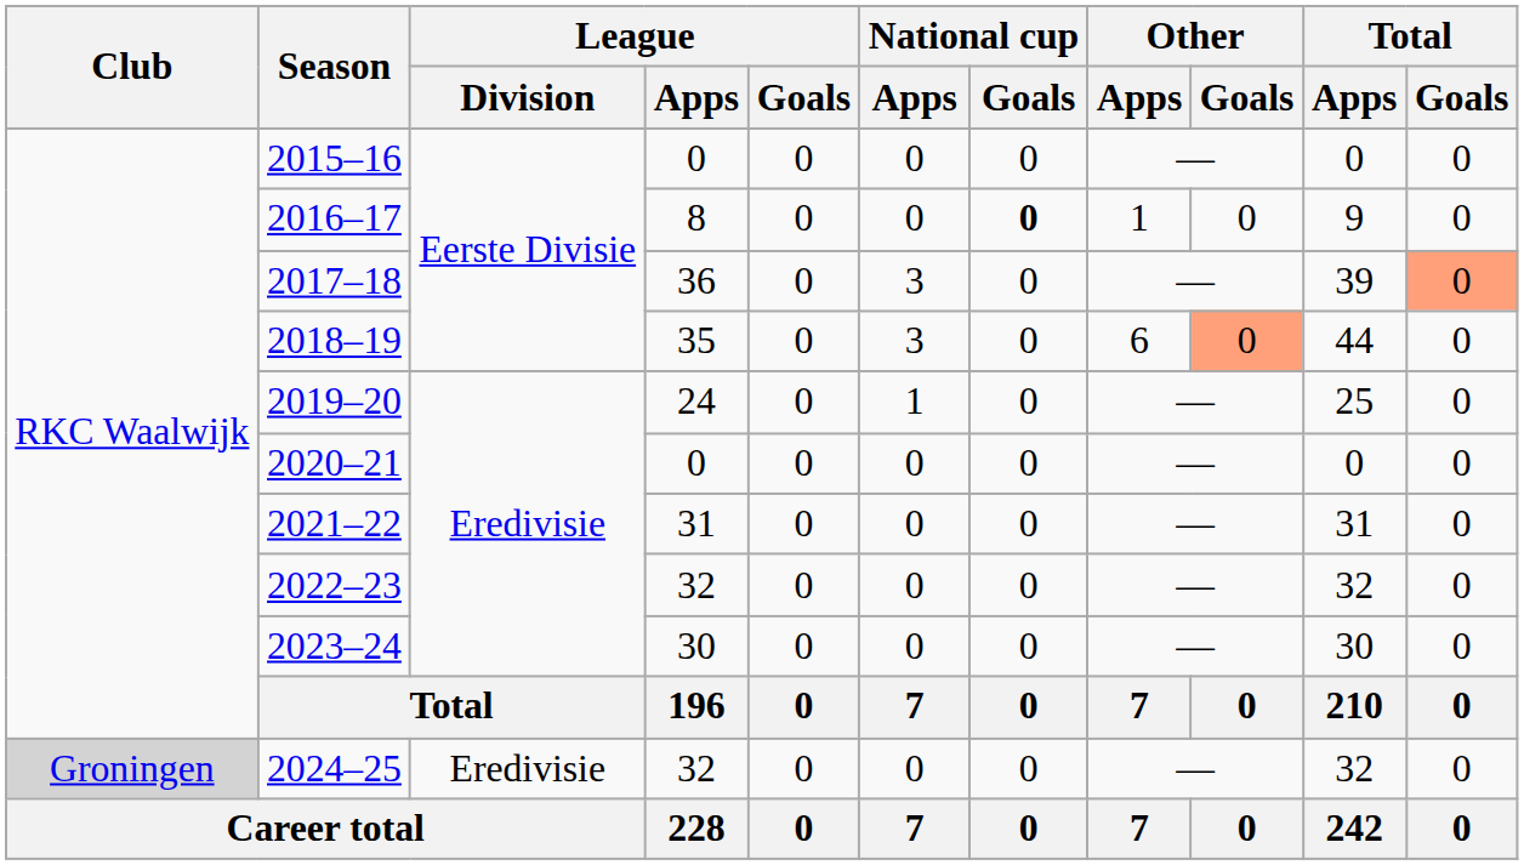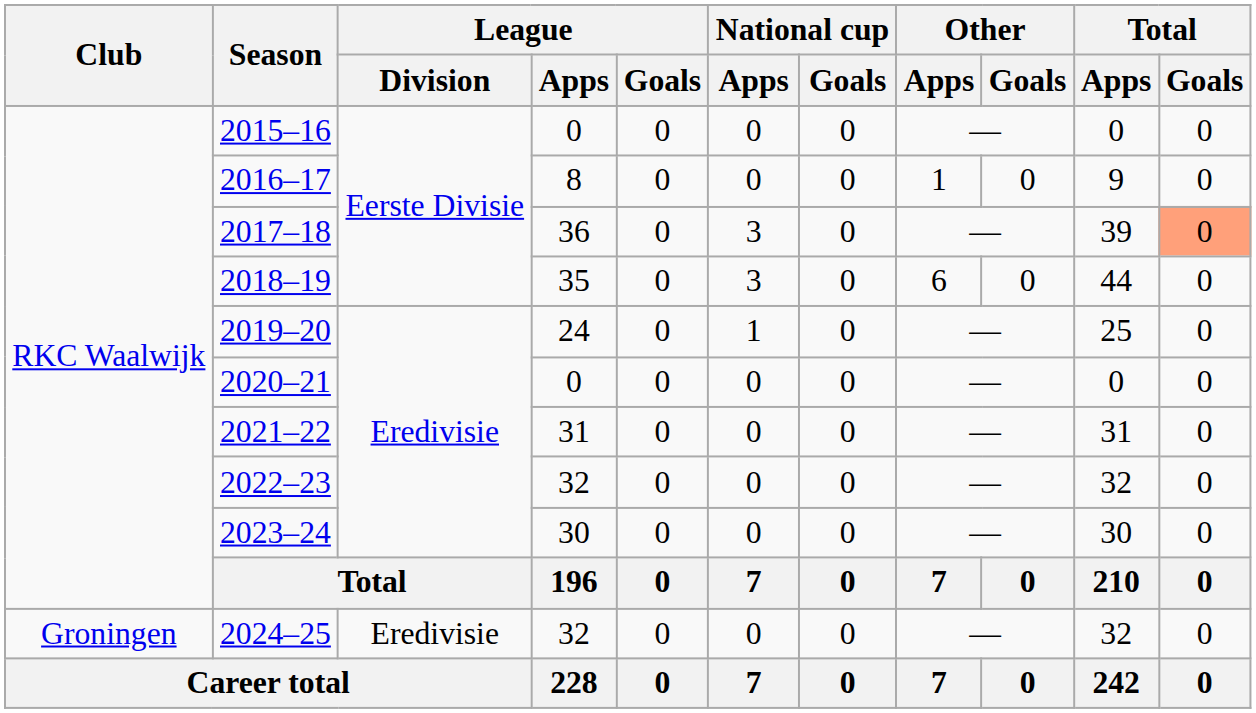2016–17 | National cup / Goals: bold -> normal
2018–19 | Other / Goals: lightsalmon background -> no background
2024–25 | Club: lightgrey background -> no background
